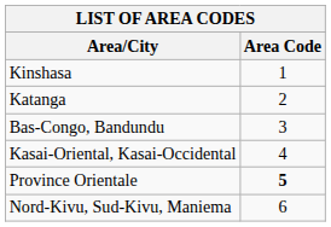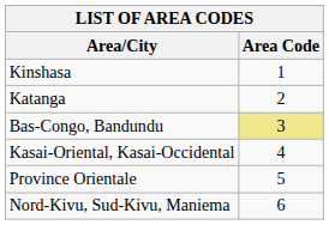Bas-Congo, Bandundu | Area Code: no background -> khaki background
Province Orientale | Area Code: bold -> normal
